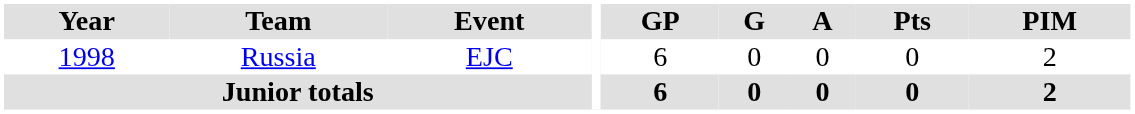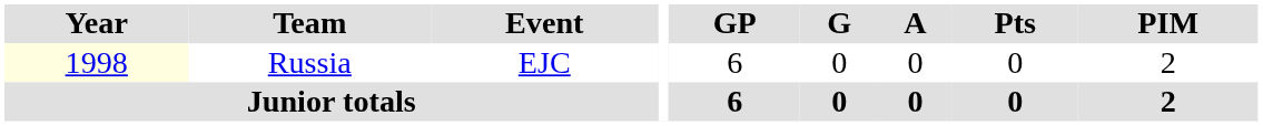Russia | Year: no background -> lightyellow background
